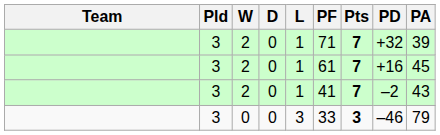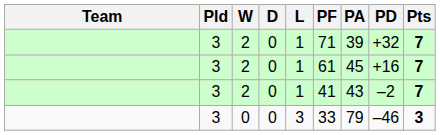columns swapped: PA <-> Pts
